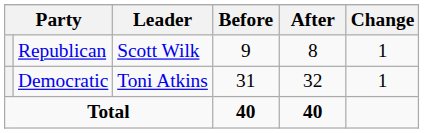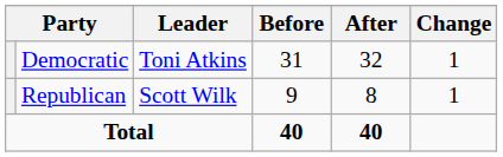rows swapped: Democratic <-> Republican
